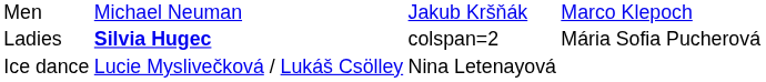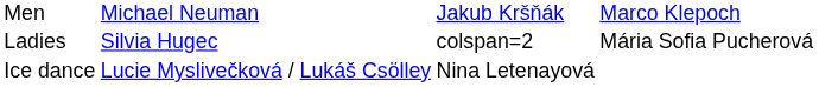Ladies | column 2: bold -> normal
